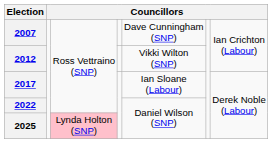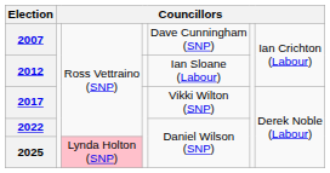2012 | column 5: Vikki Wilton (SNP) -> Ian Sloane (Labour)
2017 | column 5: Ian Sloane (Labour) -> Vikki Wilton (SNP)
